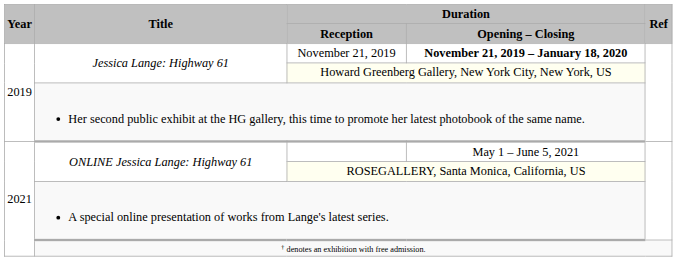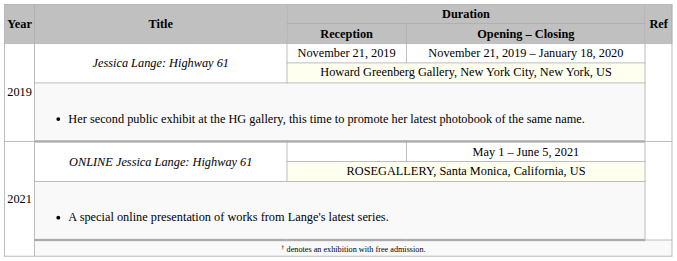November 21, 2019 | Duration / Opening – Closing: bold -> normal
